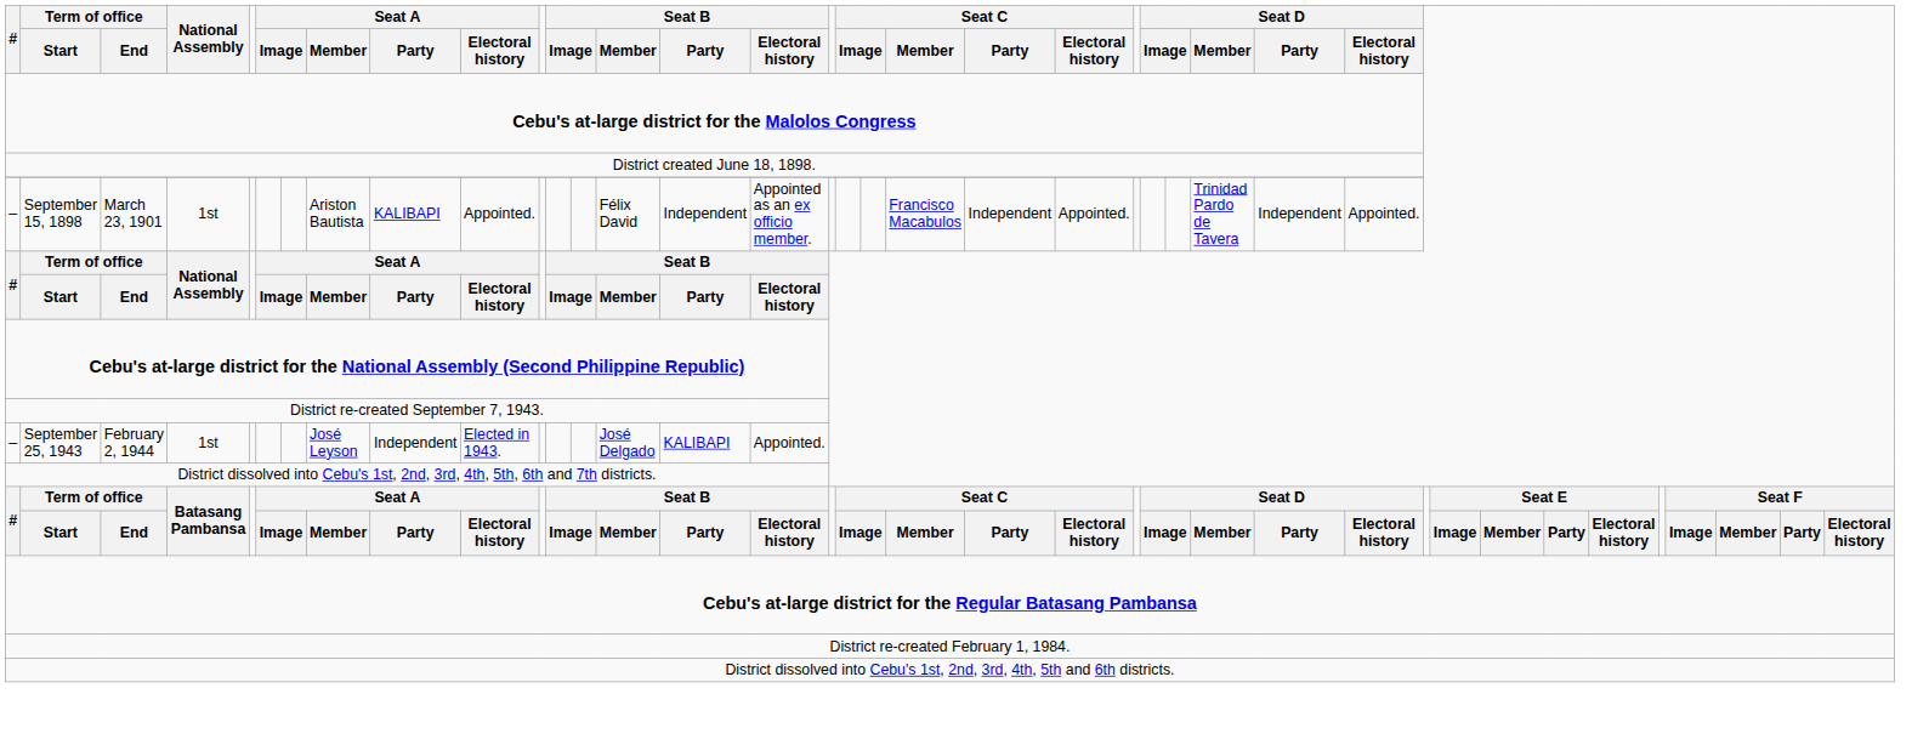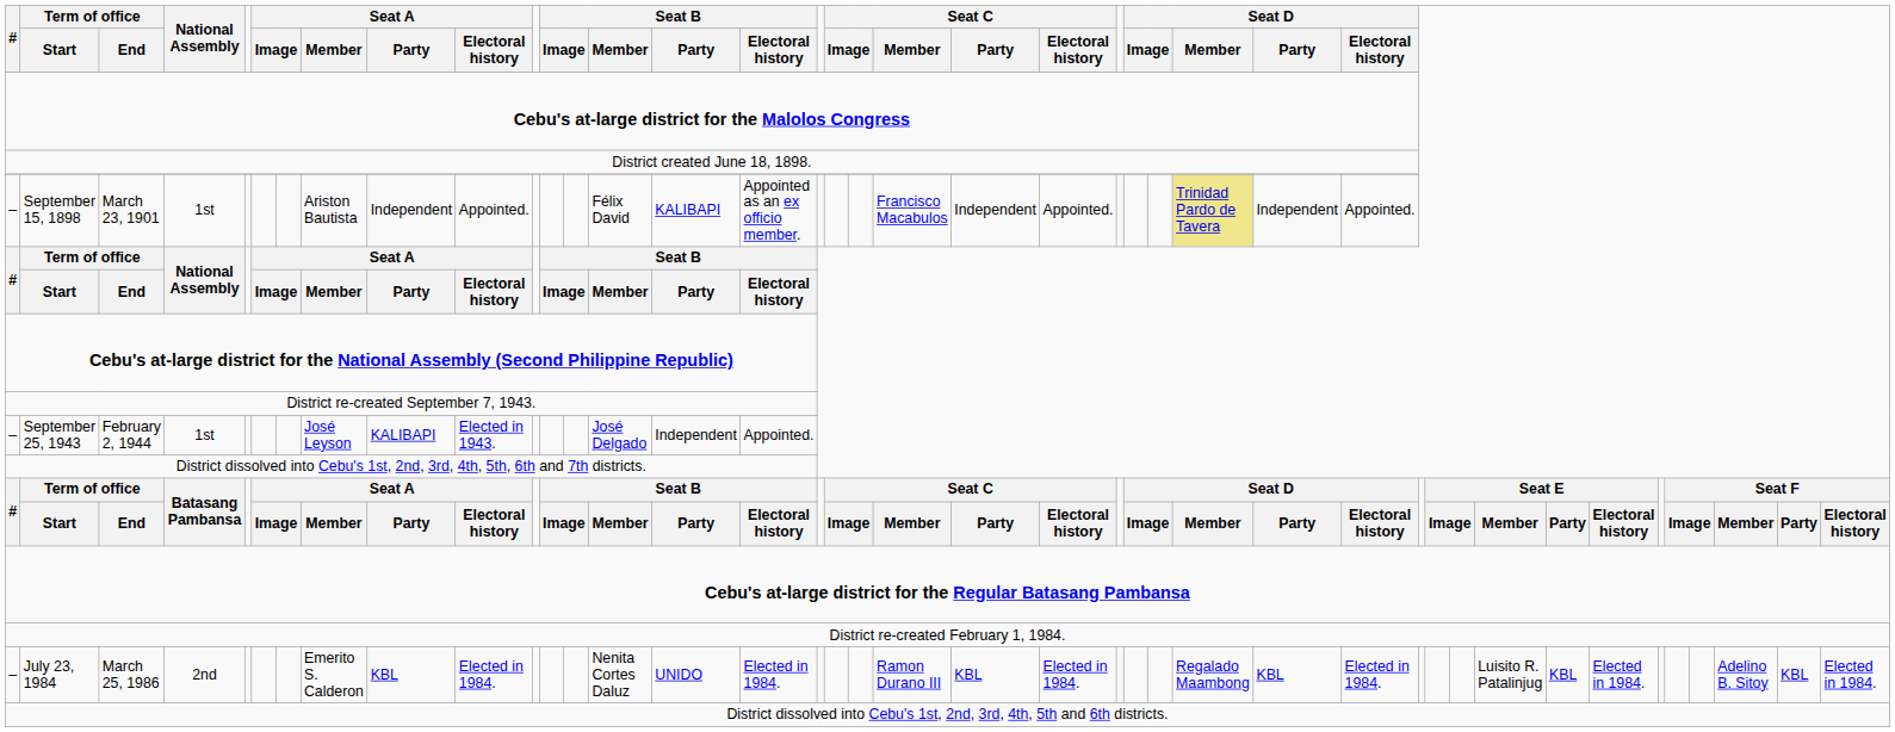September 15, 1898 | Seat A / Party: KALIBAPI -> Independent
September 15, 1898 | Seat B / Party: Independent -> KALIBAPI
September 15, 1898 | Seat D / Member: no background -> khaki background
September 25, 1943 | Seat A / Party: Independent -> KALIBAPI
September 25, 1943 | Seat B / Party: KALIBAPI -> Independent
+ row: – | July 23, 1984 | March 25, 1986 | 2nd | Emerito S. Calderon | KBL | Elected in 1984. | Nenita Cortes Daluz | UNIDO | Elected in 1984. | Ramon Durano III | KBL | Elected in 1984. | Regalado Maambong | KBL | Elected in 1984. | Luisito R. Patalinjug | KBL | Elected in 1984. | Adelino B. Sitoy | KBL | Elected in 1984.
